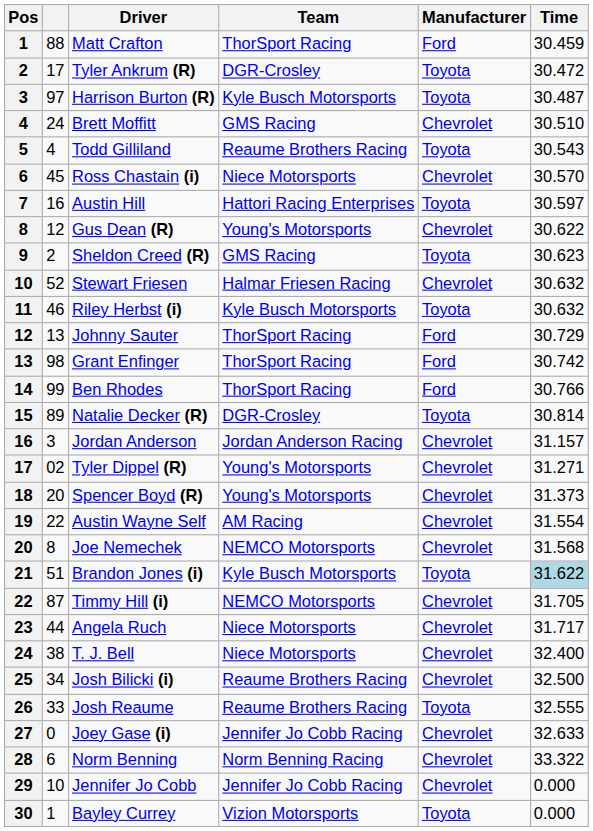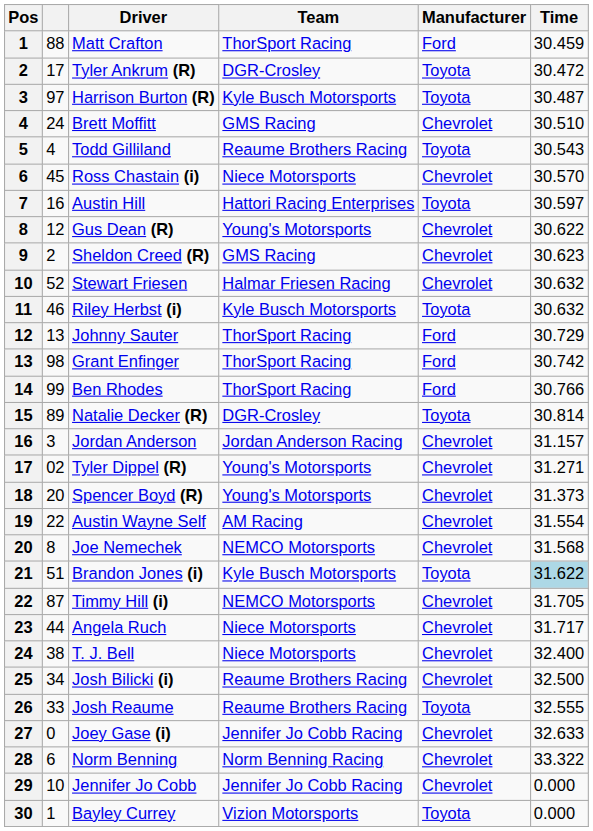Sheldon Creed (R) | Manufacturer: Toyota -> Chevrolet
